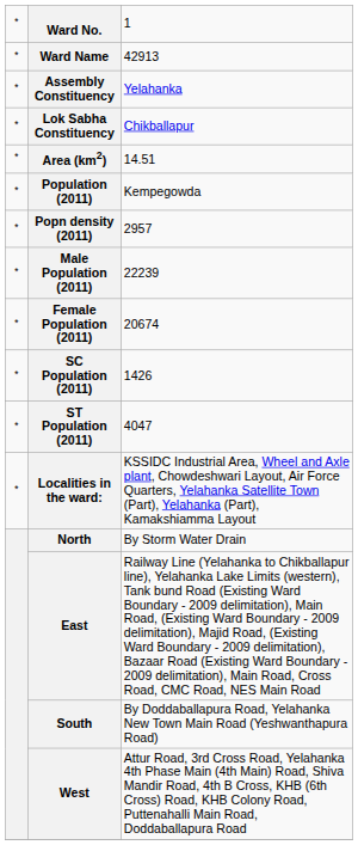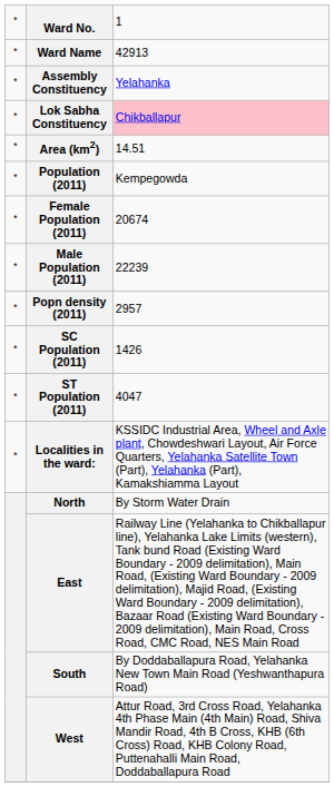Lok Sabha Constituency | column 3: no background -> pink background
rows swapped: Popn density (2011) <-> Female Population (2011)
